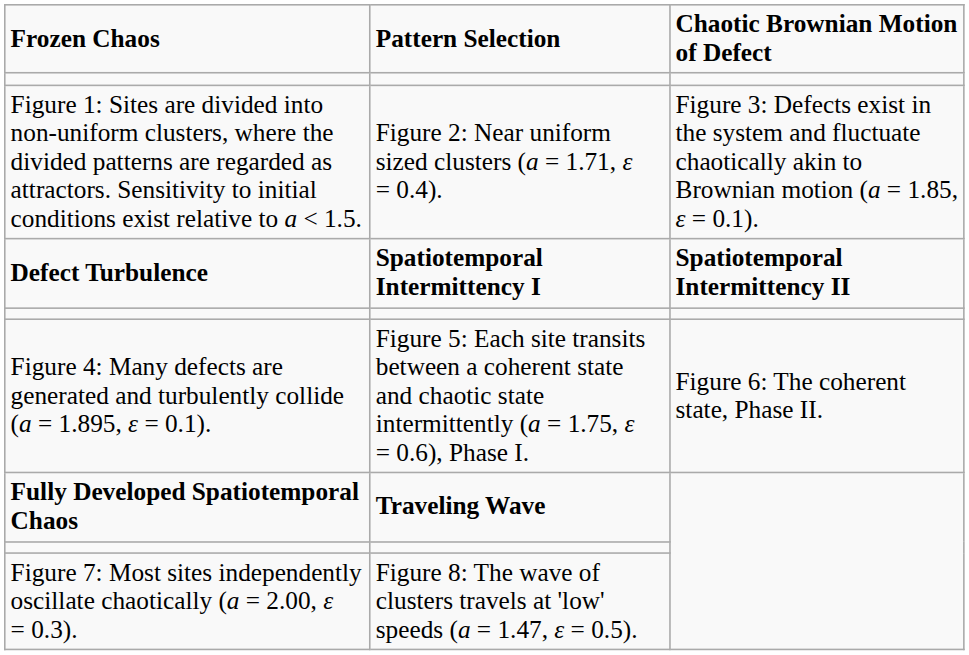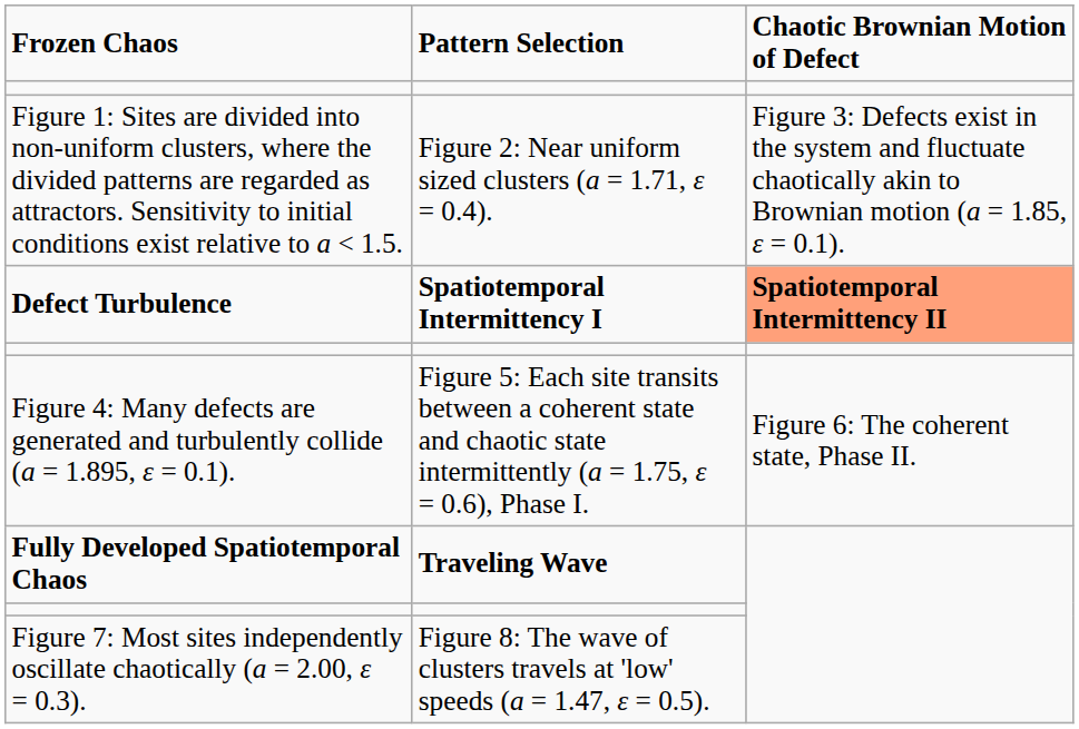Defect Turbulence | Chaotic Brownian Motion of Defect: no background -> lightsalmon background
